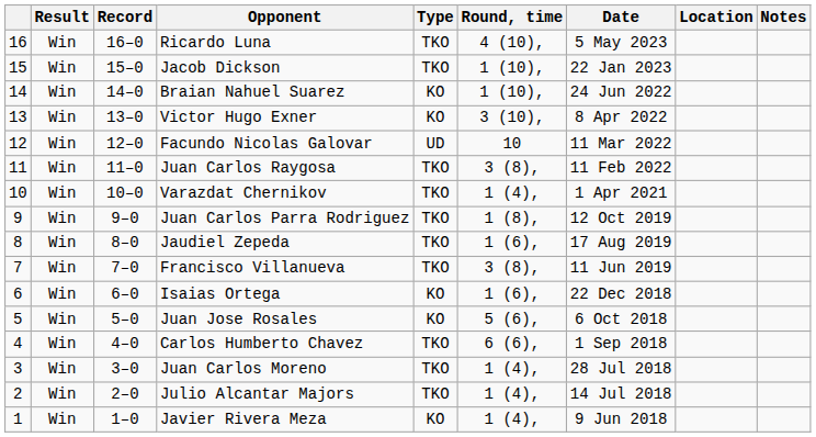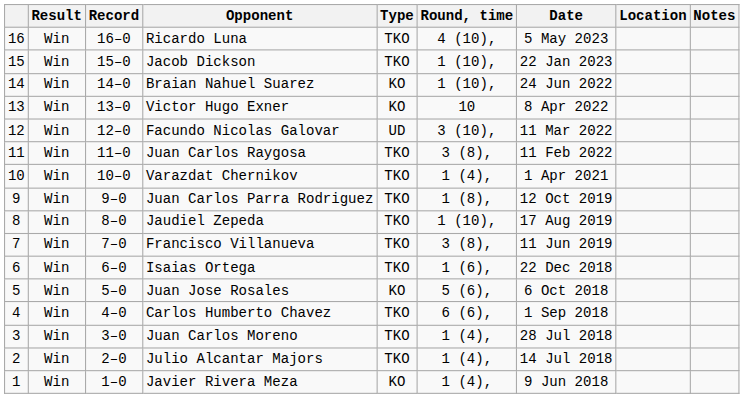Victor Hugo Exner | Round, time: 3 (10), -> 10
Facundo Nicolas Galovar | Round, time: 10 -> 3 (10),
Jaudiel Zepeda | Round, time: 1 (6), -> 1 (10),
Isaias Ortega | Type: KO -> TKO
